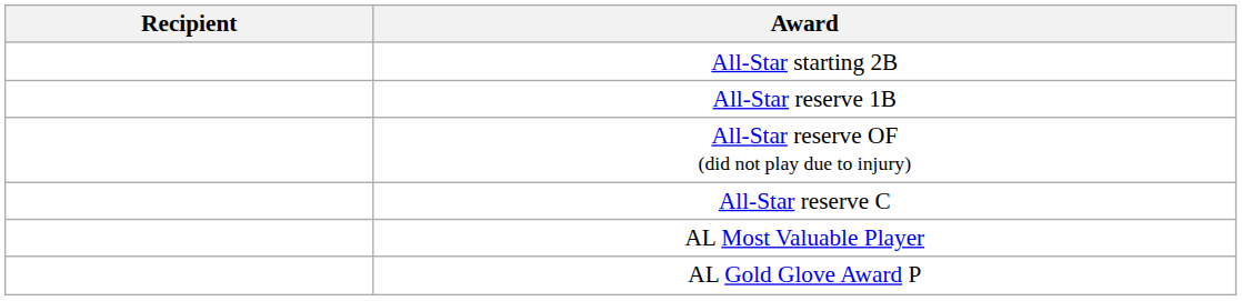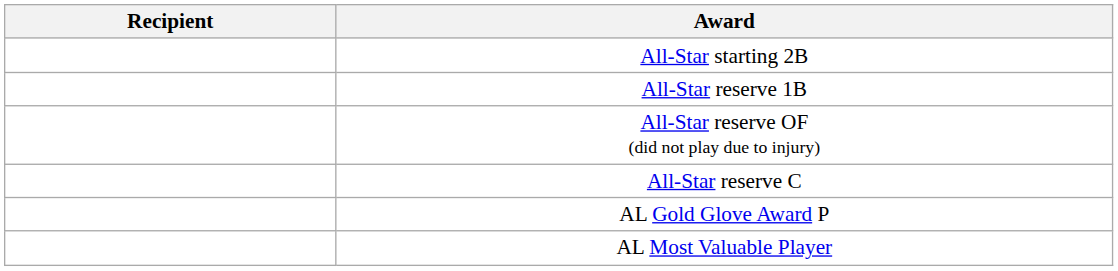rows swapped: AL Gold Glove Award P <-> AL Most Valuable Player
